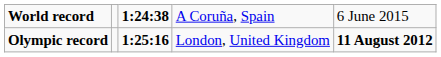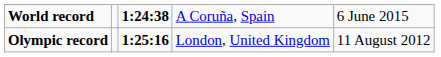Olympic record | column 5: bold -> normal
